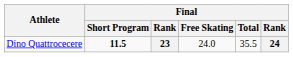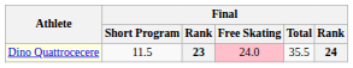23 | Athlete: no background -> lightyellow background
23 | Final / Short Program: bold -> normal
23 | Final / Free Skating: no background -> pink background
